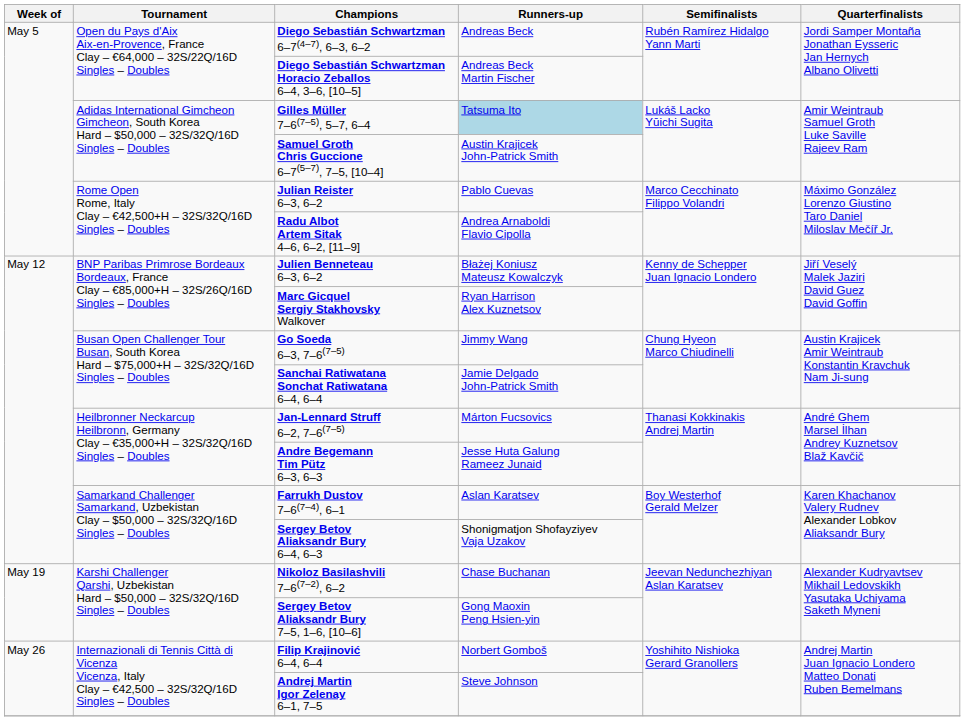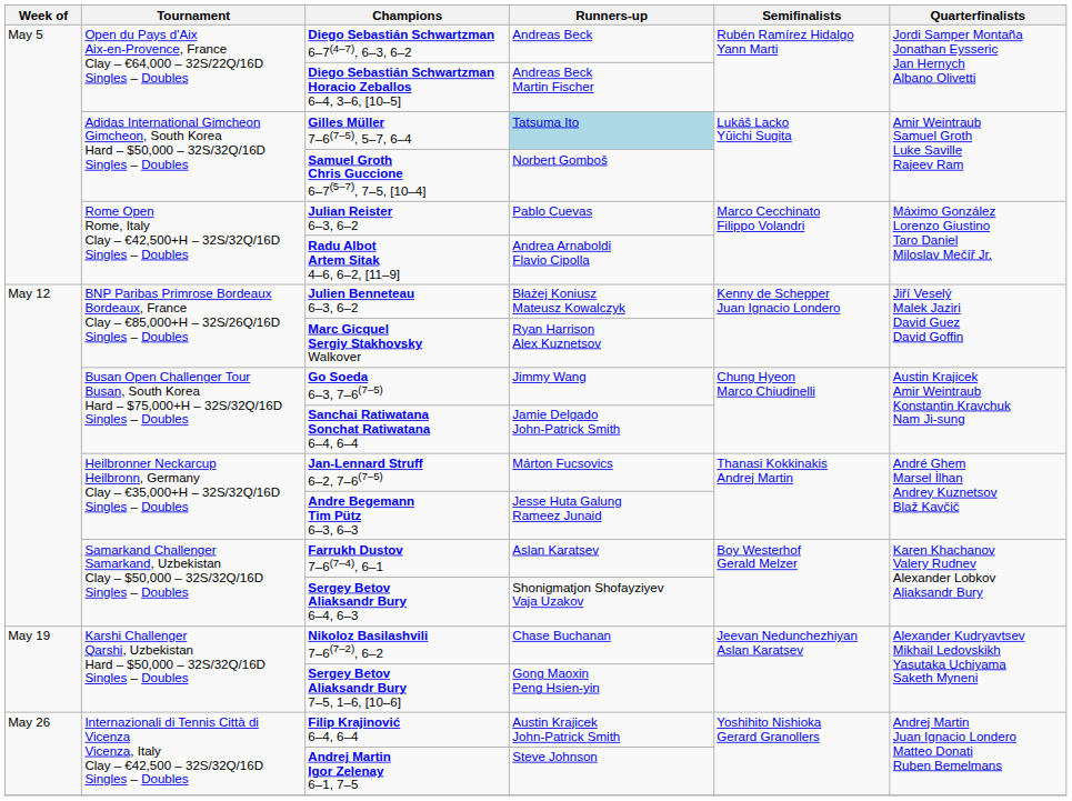Samuel Groth Chris Guccione 6–7(5–7), 7–5, [10–4] | Runners-up: Austin Krajicek John-Patrick Smith -> Norbert Gomboš
Filip Krajinović 6–4, 6–4 | Runners-up: Norbert Gomboš -> Austin Krajicek John-Patrick Smith
